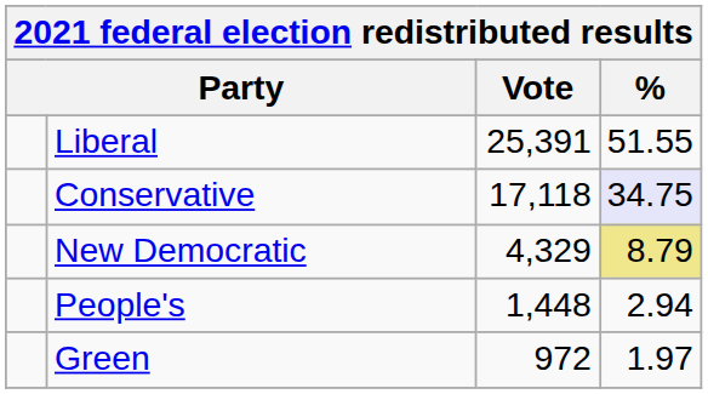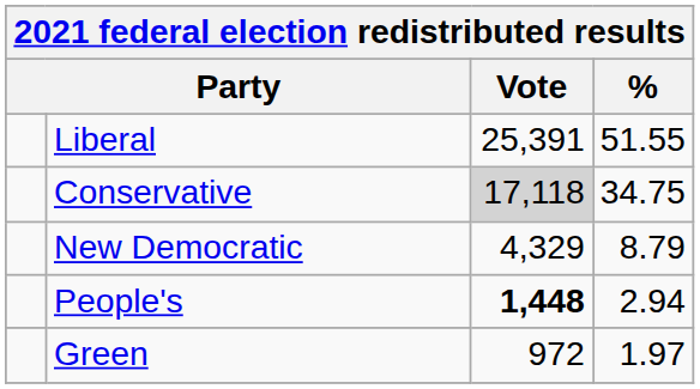Conservative | Vote: no background -> lightgrey background
Conservative | %: lavender background -> no background
New Democratic | %: khaki background -> no background
People's | Vote: normal -> bold
